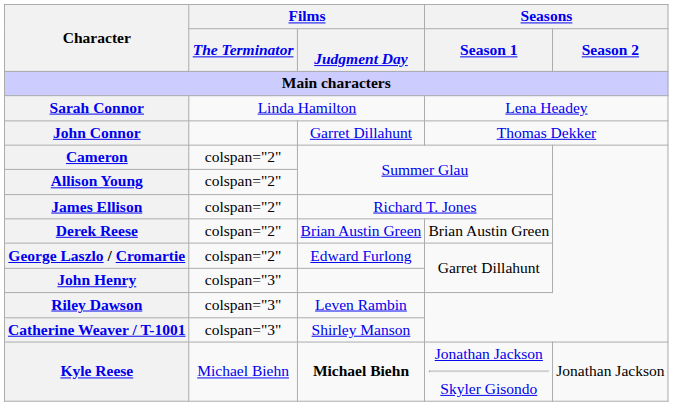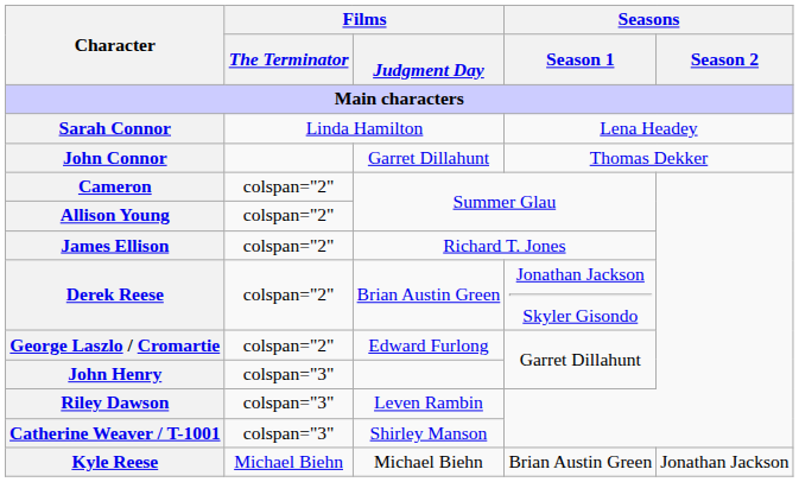Derek Reese | Seasons / Season 1: Brian Austin Green -> Jonathan Jackson Skyler Gisondo
Kyle Reese | Films / Judgment Day: bold -> normal
Kyle Reese | Seasons / Season 1: Jonathan Jackson Skyler Gisondo -> Brian Austin Green
